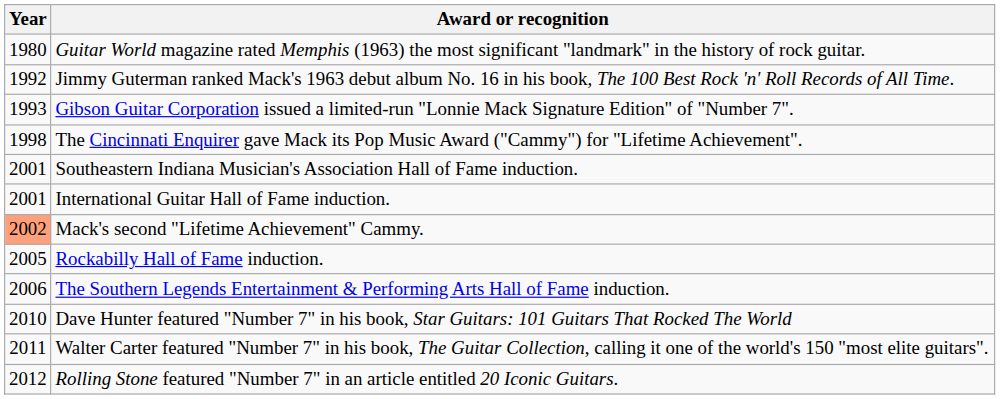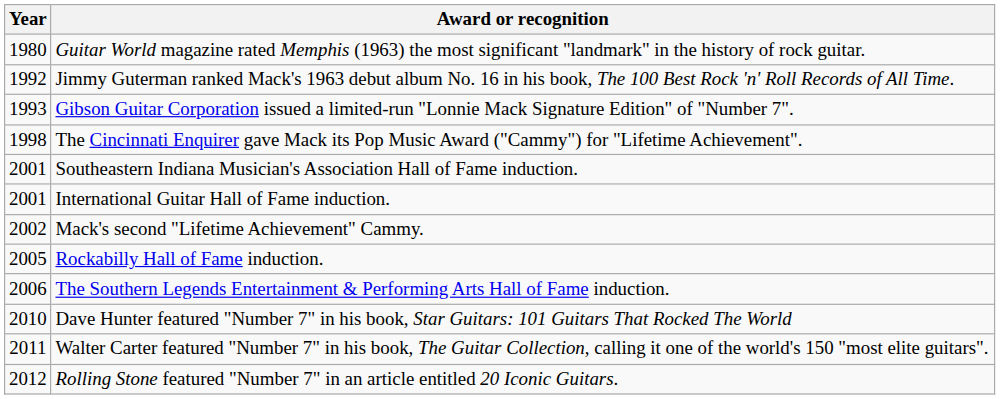Mack's second "Lifetime Achievement" Cammy. | Year: lightsalmon background -> no background
